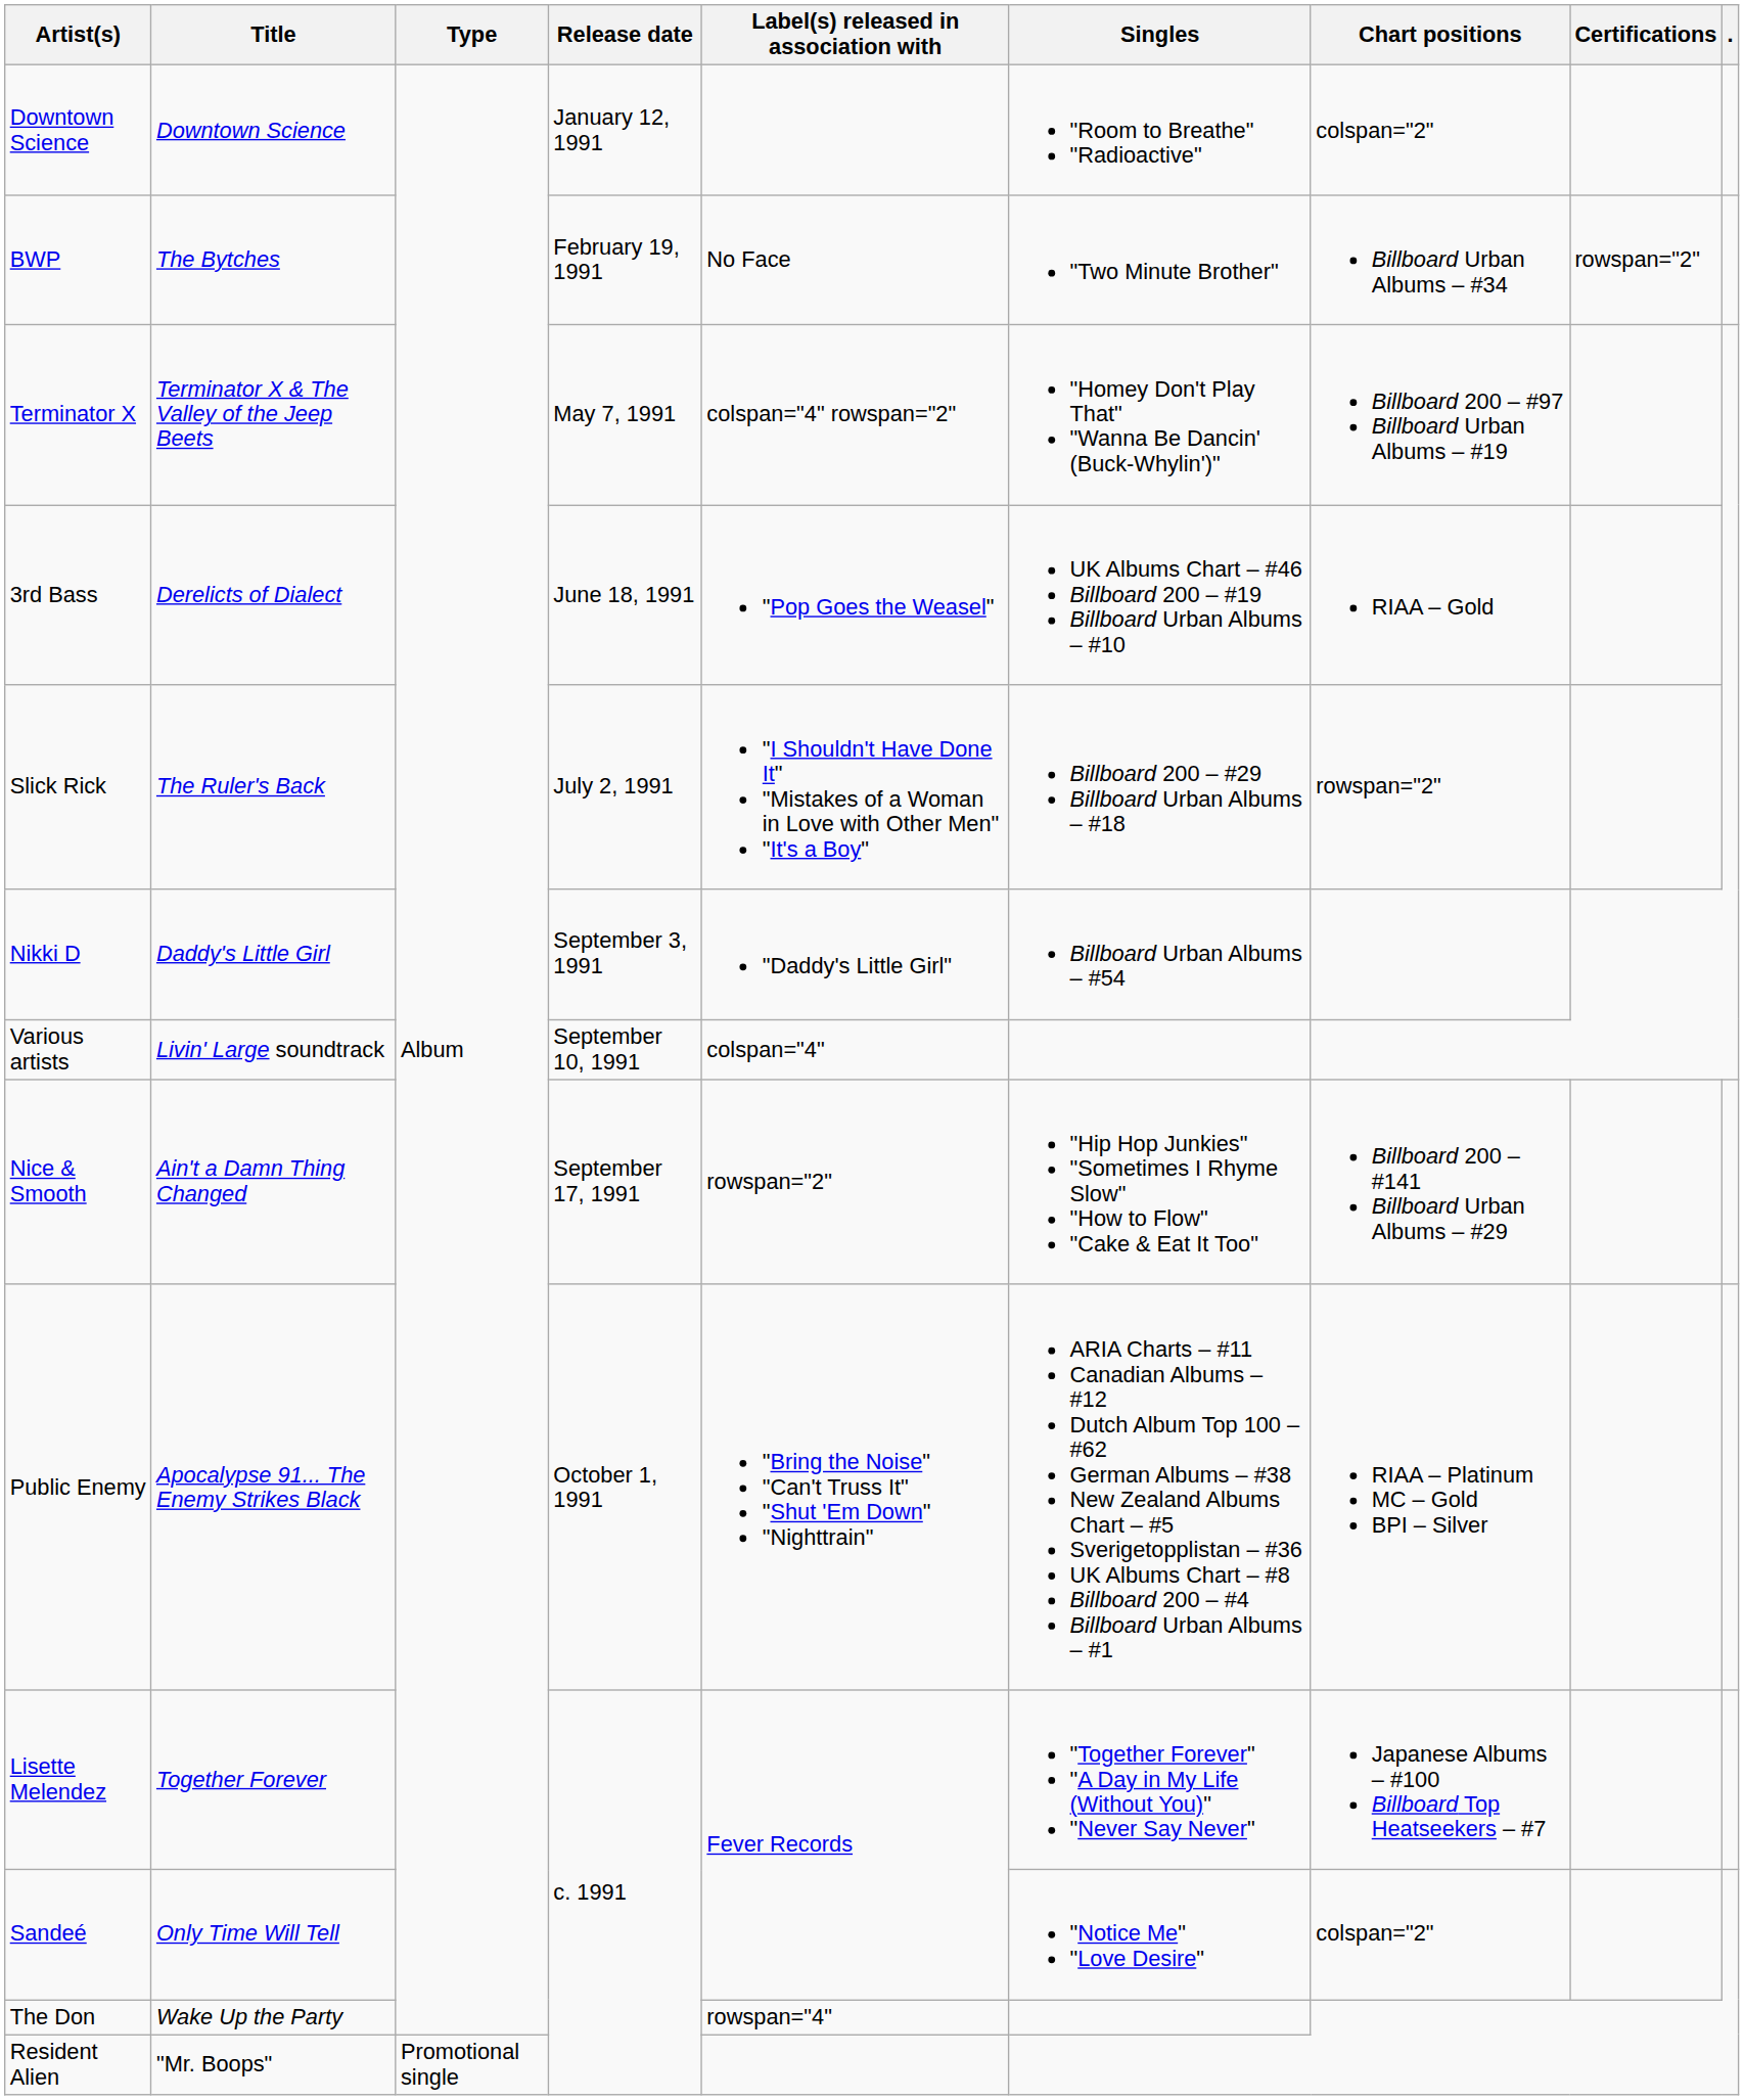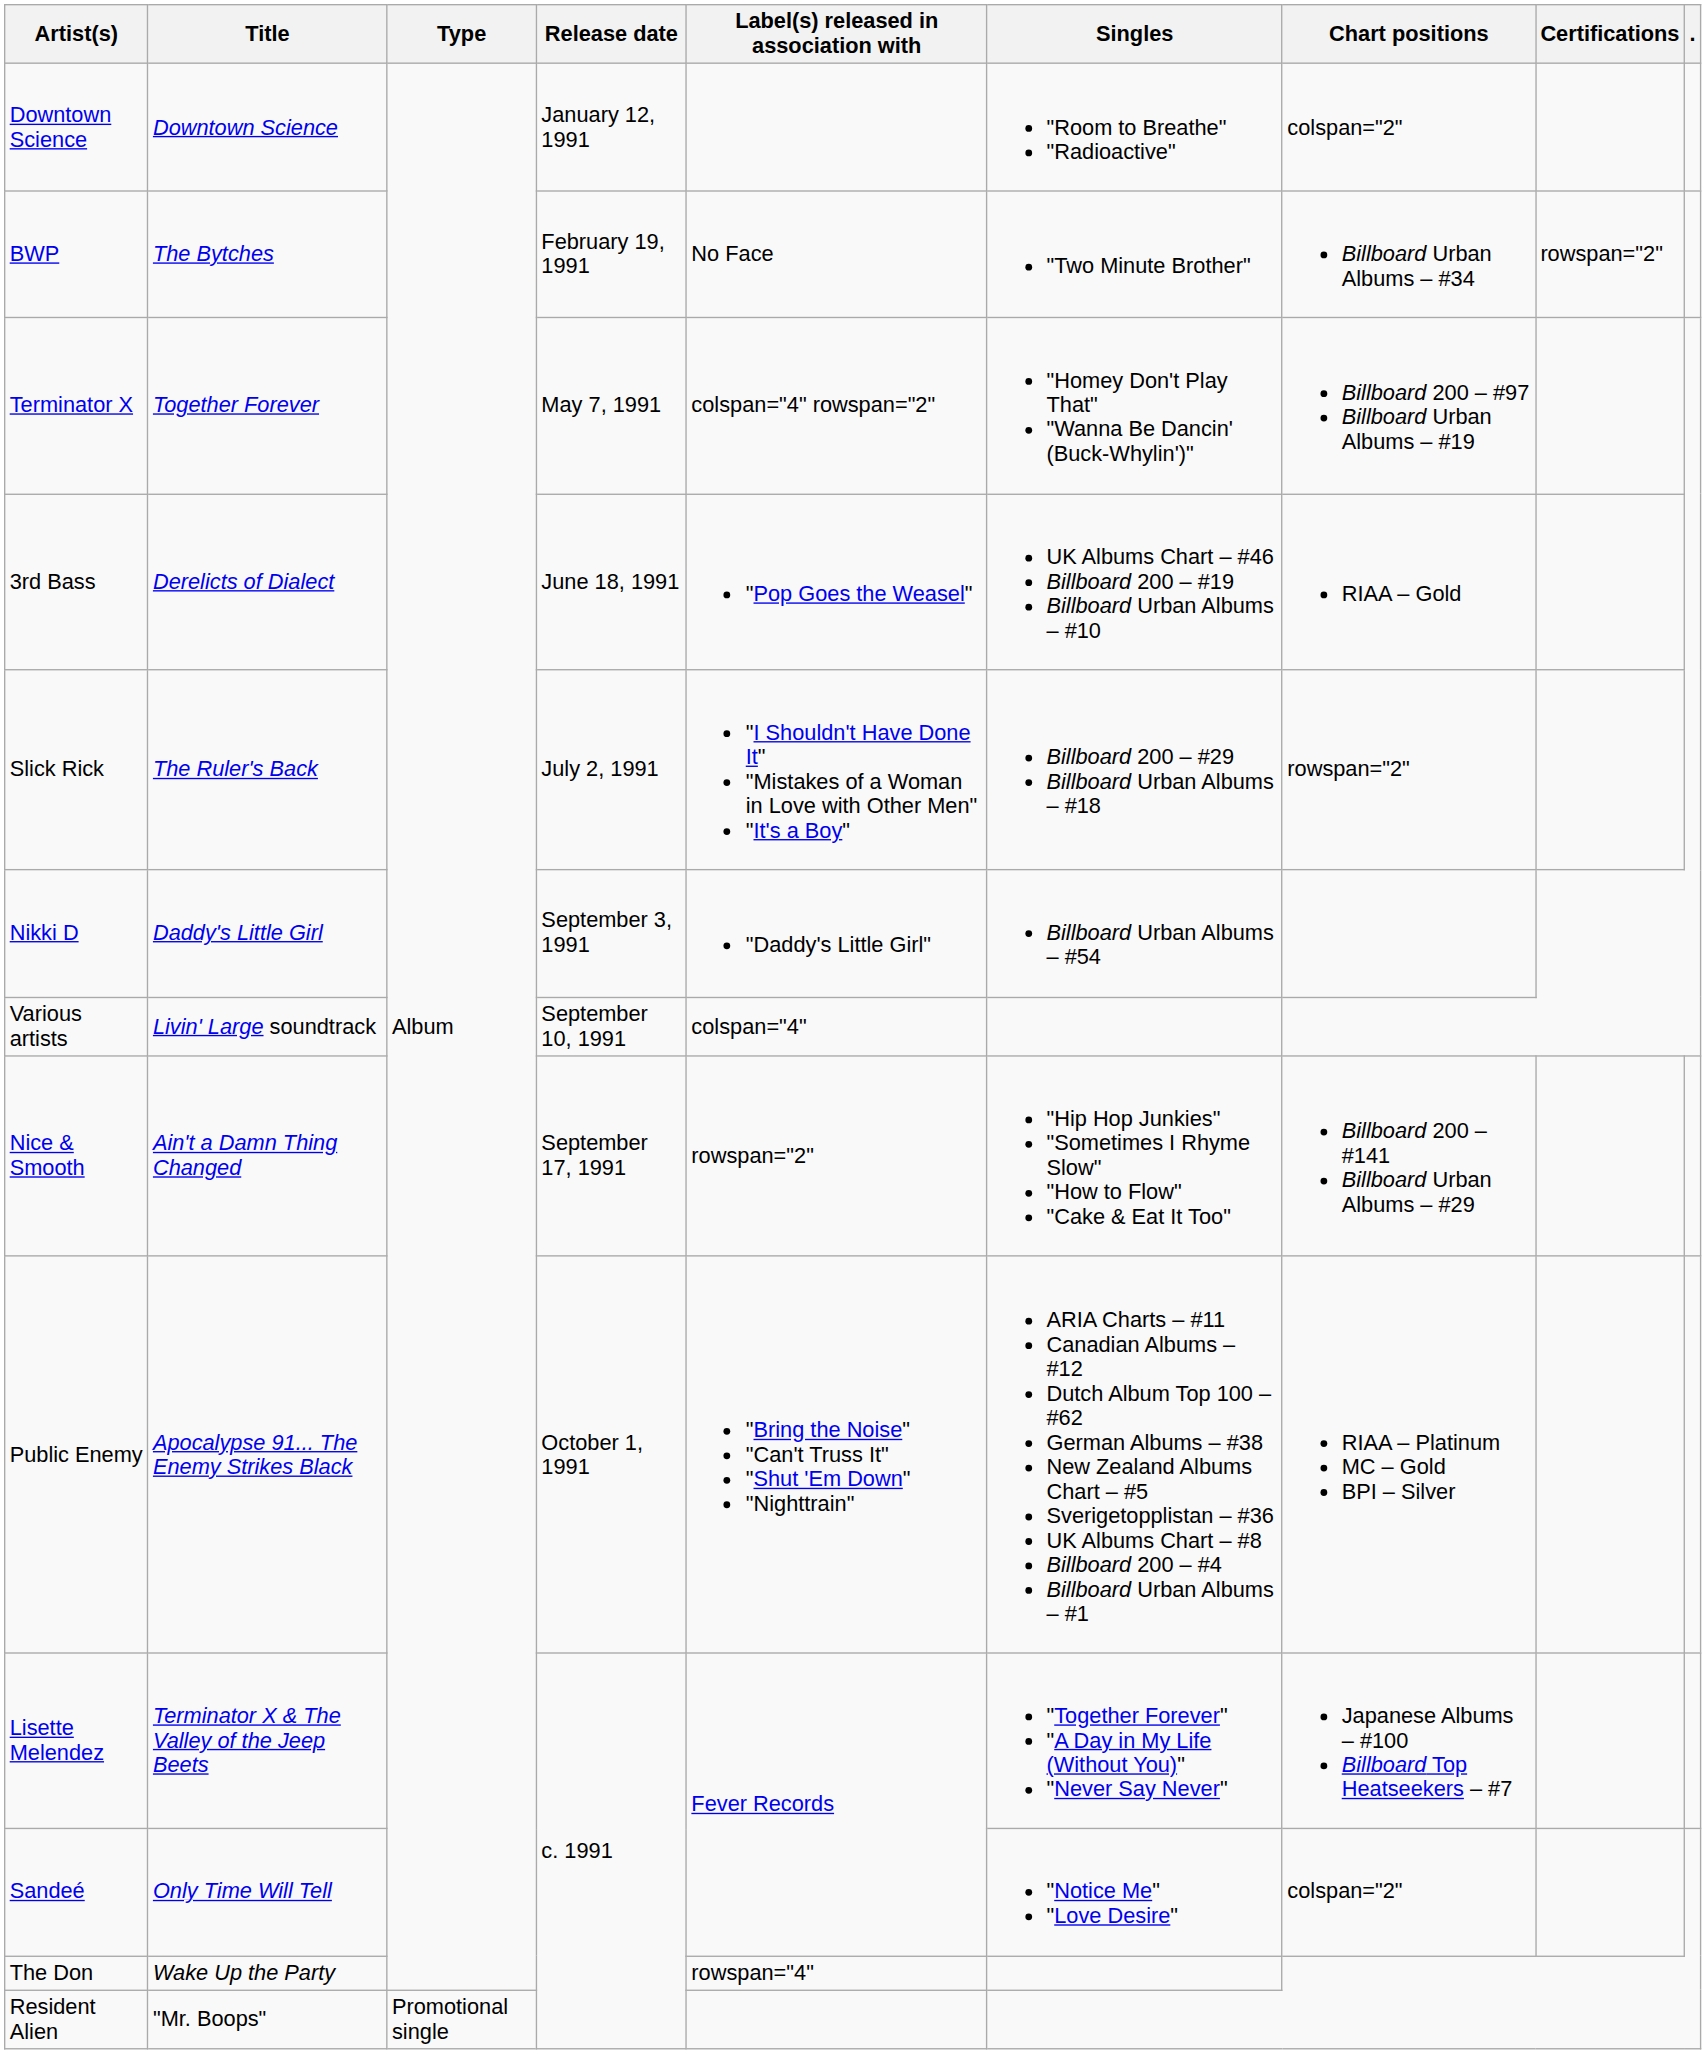Terminator X | Title: Terminator X & The Valley of the Jeep Beets -> Together Forever
Lisette Melendez | Title: Together Forever -> Terminator X & The Valley of the Jeep Beets
